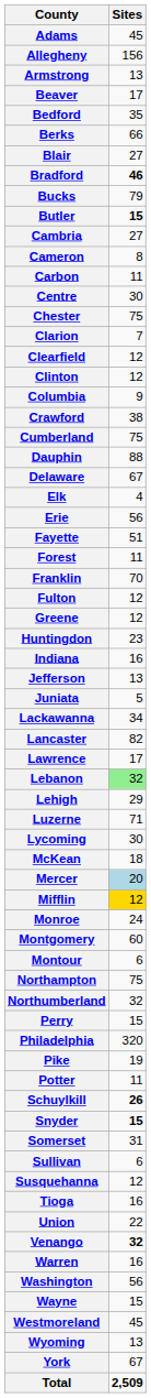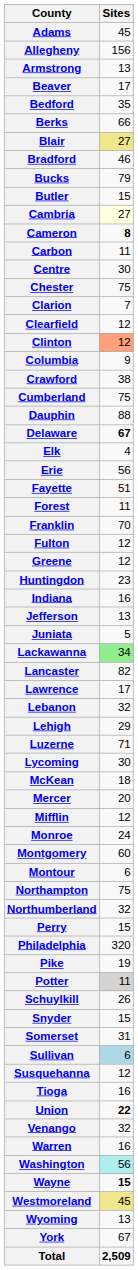Blair | Sites: no background -> khaki background
Bradford | Sites: bold -> normal
Butler | Sites: bold -> normal
Cambria | Sites: no background -> lightyellow background
Cameron | Sites: normal -> bold
Clinton | Sites: no background -> lightsalmon background
Delaware | Sites: normal -> bold
Lackawanna | Sites: no background -> lightgreen background
Lebanon | Sites: lightgreen background -> no background
Mercer | Sites: lightblue background -> no background
Mifflin | Sites: gold background -> no background
Potter | Sites: no background -> lightgrey background
Schuylkill | Sites: bold -> normal
Snyder | Sites: bold -> normal
Sullivan | Sites: no background -> lightblue background
Union | Sites: normal -> bold
Venango | Sites: bold -> normal
Washington | Sites: no background -> paleturquoise background
Wayne | Sites: normal -> bold
Westmoreland | Sites: no background -> khaki background
